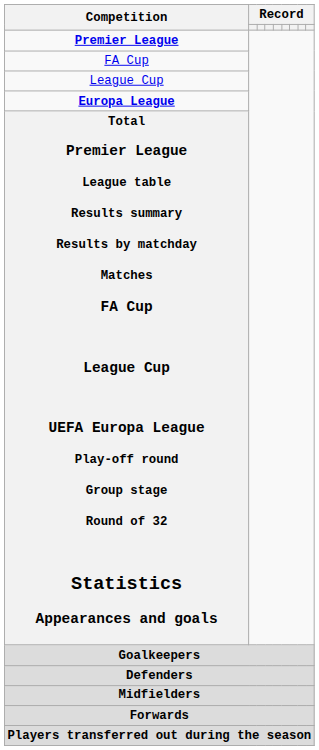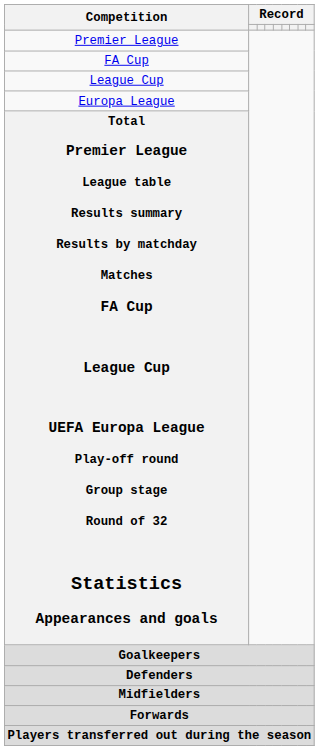Premier League | Competition: bold -> normal
Europa League | Competition: bold -> normal
